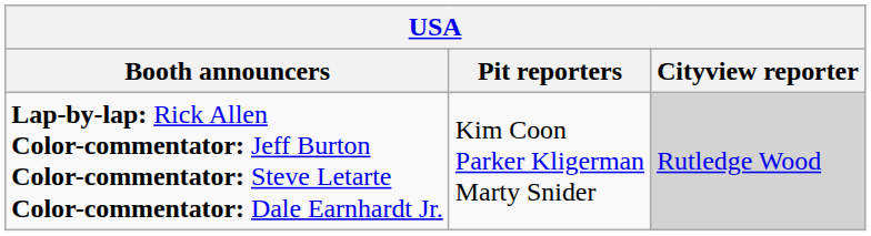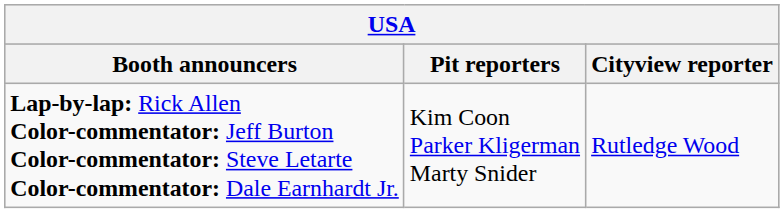row 3 | Cityview reporter: lightgrey background -> no background
